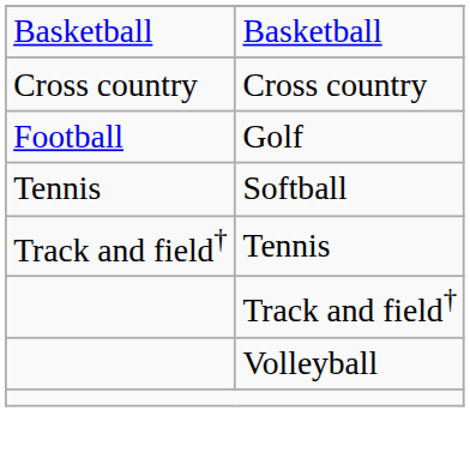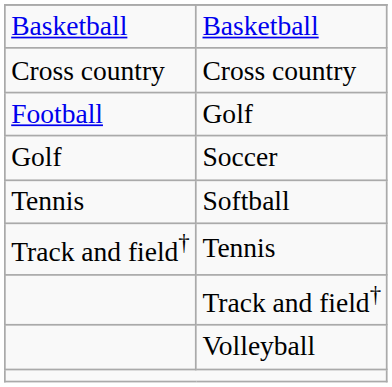+ row: Golf | Soccer
